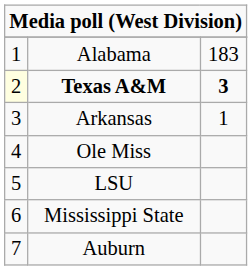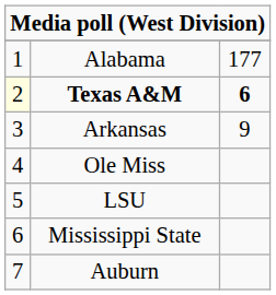Alabama | column 3: 183 -> 177
Texas A&M | column 3: 3 -> 6
Arkansas | column 3: 1 -> 9
